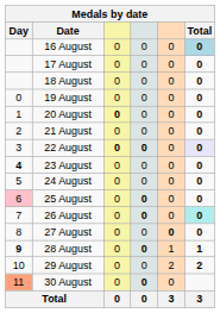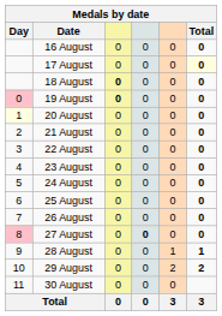16 August | Total: lightblue background -> no background
17 August | Total: no background -> lightyellow background
18 August | column 3: normal -> bold
19 August | Day: no background -> pink background
19 August | column 3: normal -> bold
20 August | Day: no background -> lightyellow background
20 August | column 3: bold -> normal
22 August | column 3: bold -> normal
22 August | column 4: bold -> normal
22 August | Total: lavender background -> no background
23 August | Day: bold -> normal
25 August | Day: pink background -> no background
25 August | column 4: bold -> normal
26 August | column 4: bold -> normal
26 August | Total: paleturquoise background -> no background
27 August | Day: no background -> pink background
27 August | column 4: normal -> bold
27 August | column 5: bold -> normal
28 August | Day: bold -> normal
28 August | column 4: bold -> normal
30 August | Day: lightsalmon background -> no background
30 August | column 4: bold -> normal
